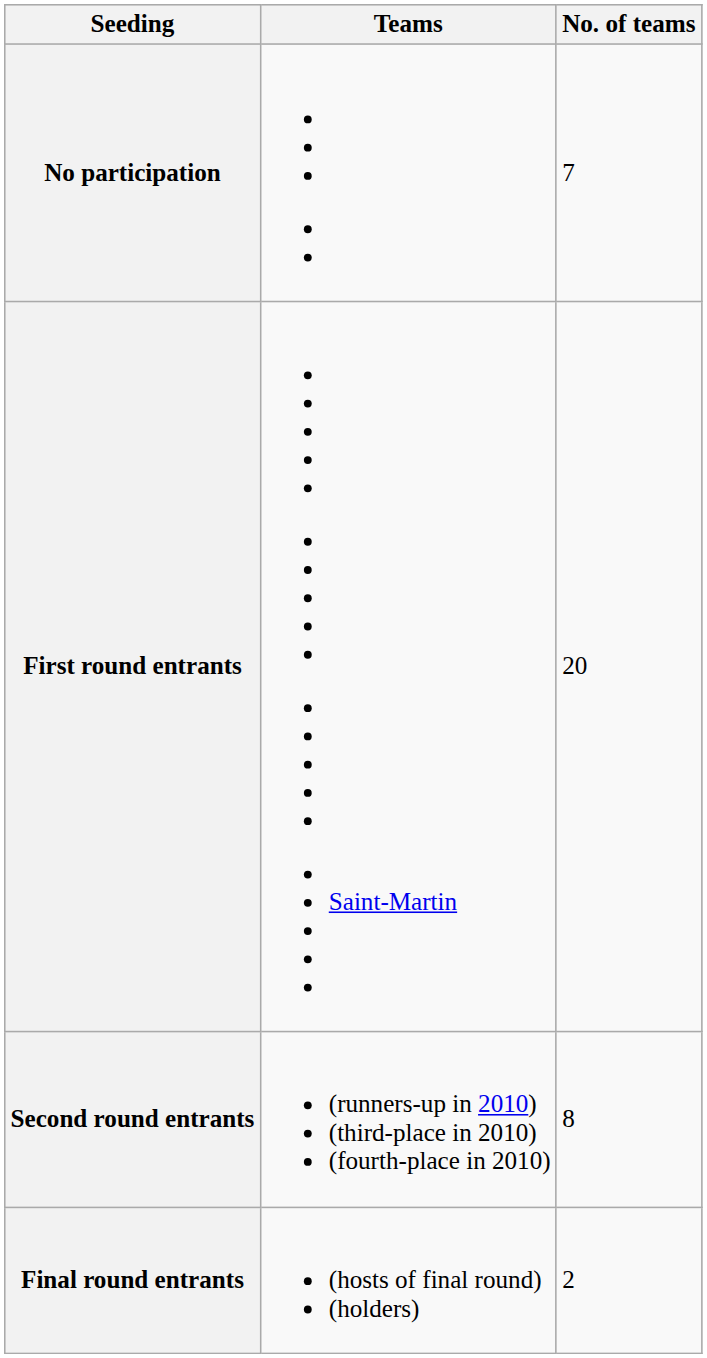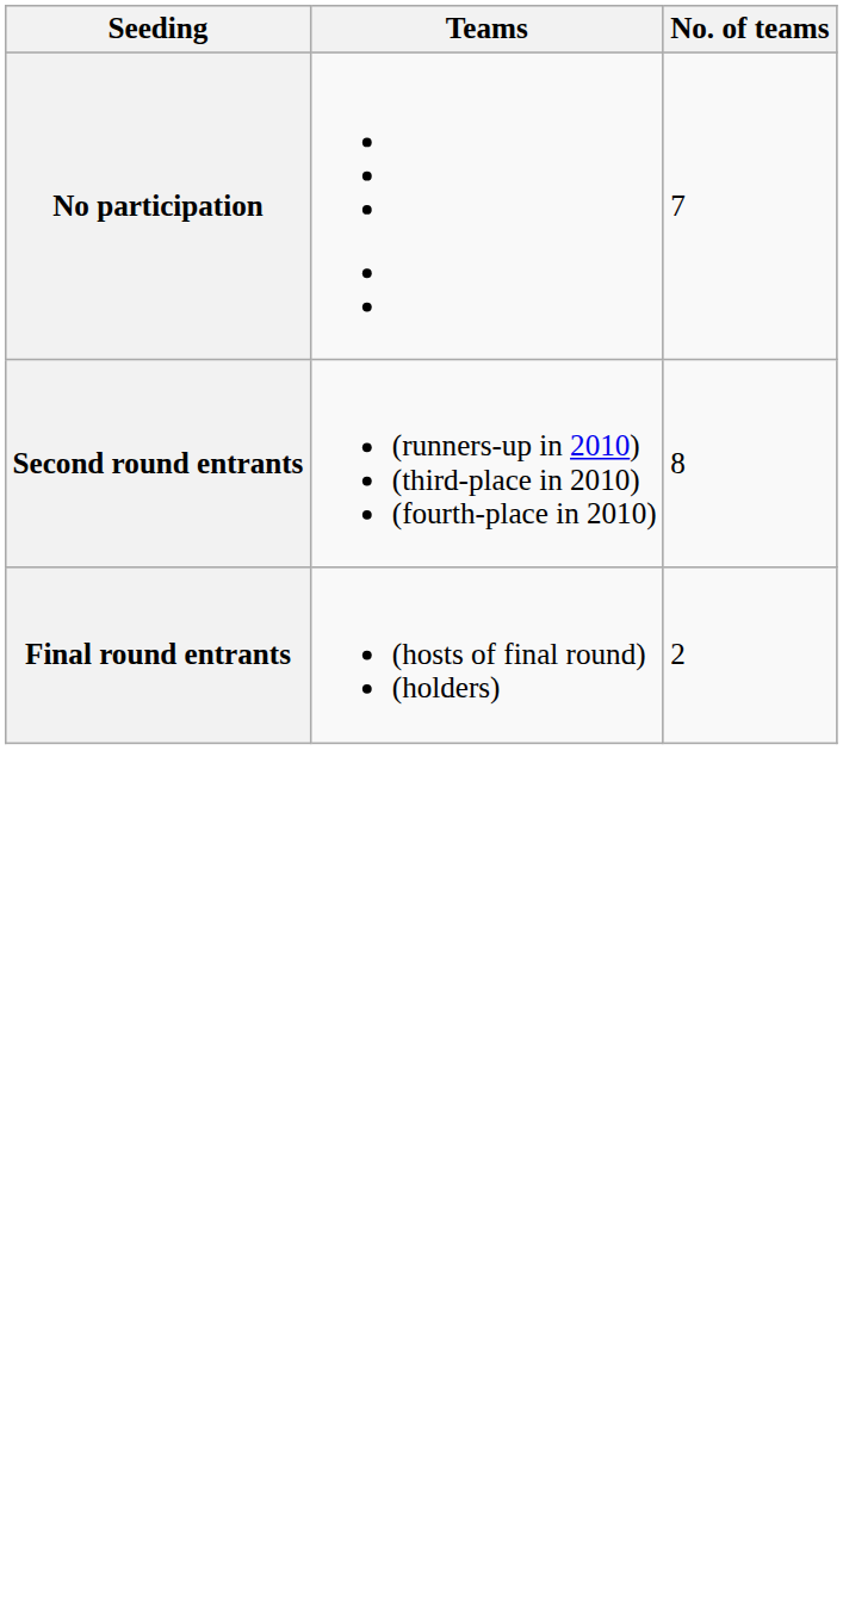- row: First round entrants | Saint-Martin | 20
